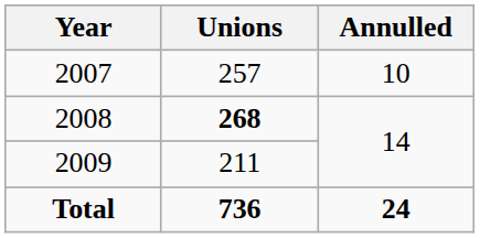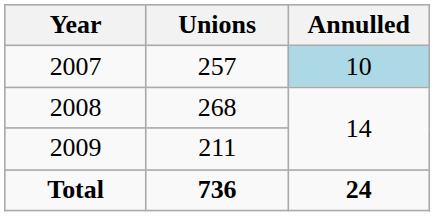2007 | Annulled: no background -> lightblue background
2008 | Unions: bold -> normal
